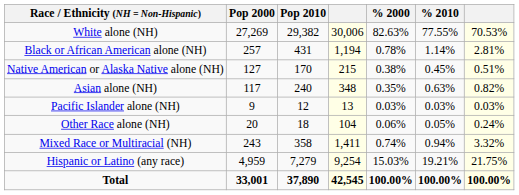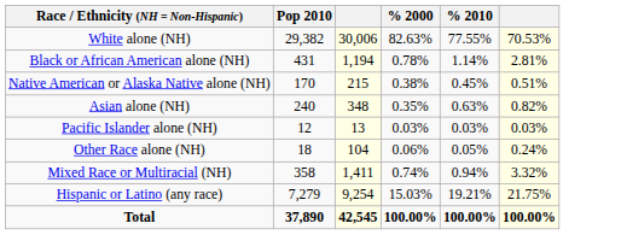- column: Pop 2000 | 27,269 | 257 | 127 | 117 | 9 | 20 | 243 | 4,959 | 33,001
